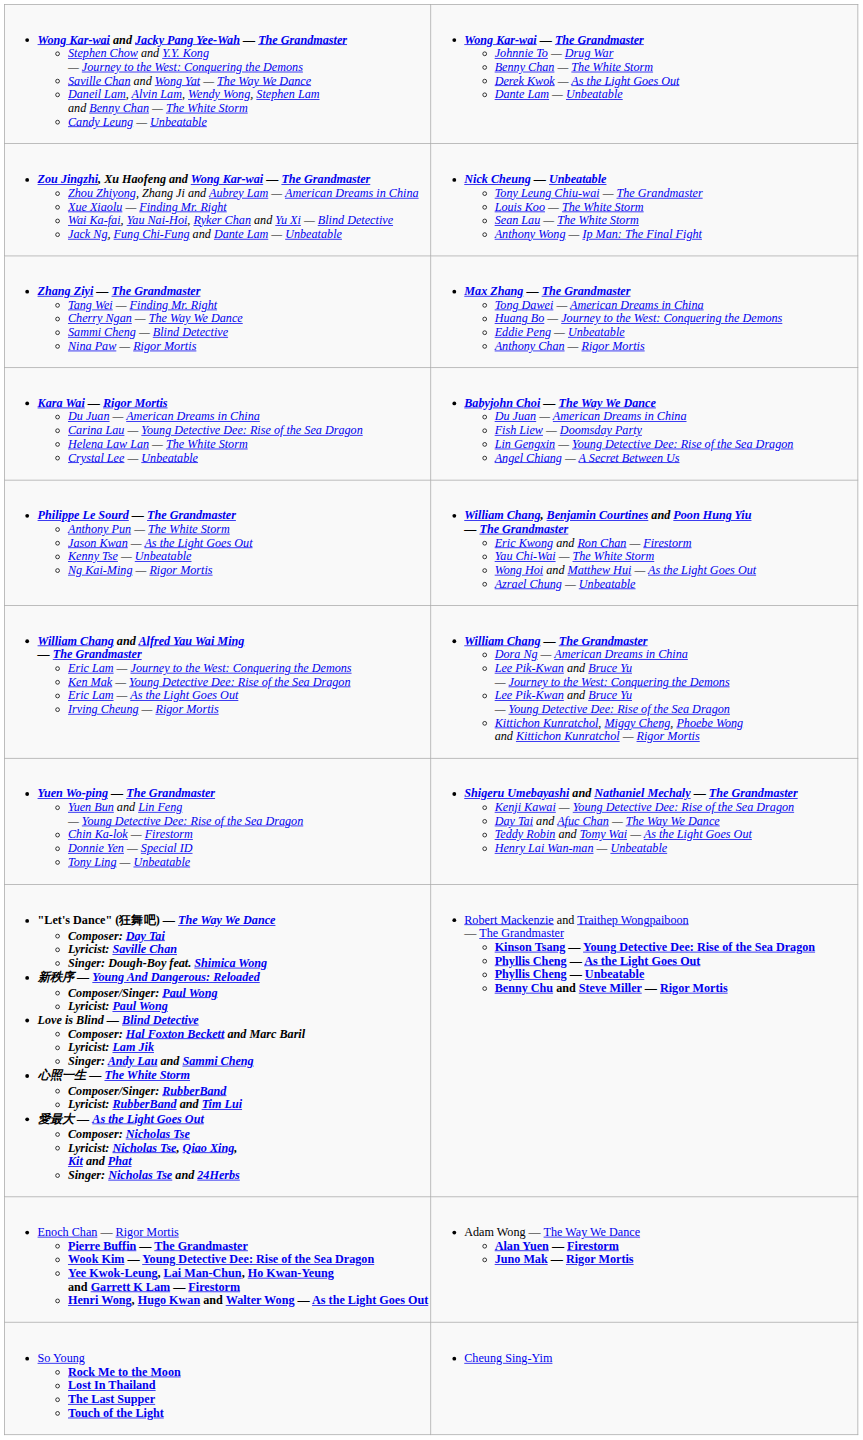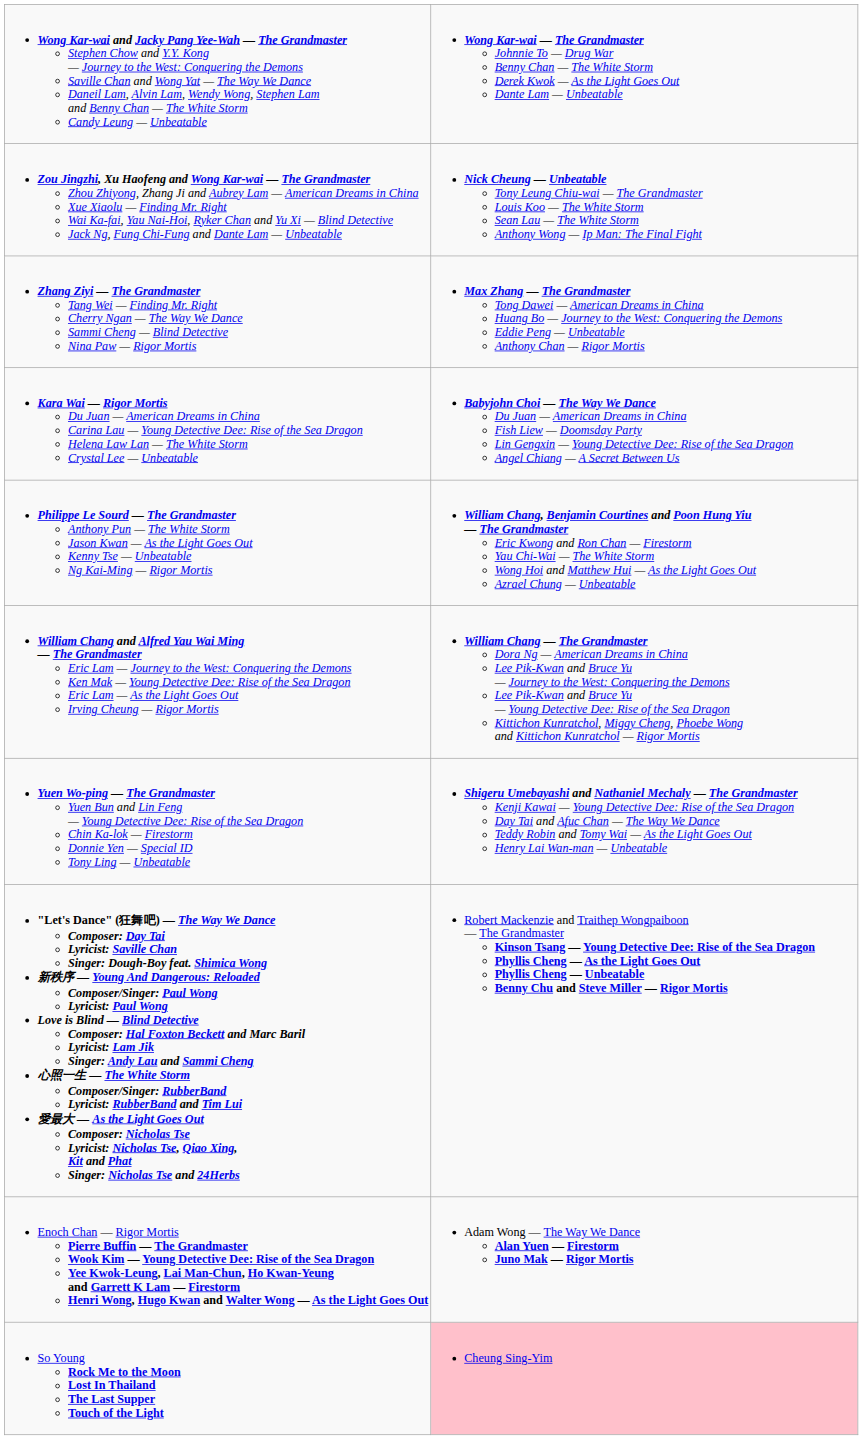row 10 | column 2: no background -> pink background
